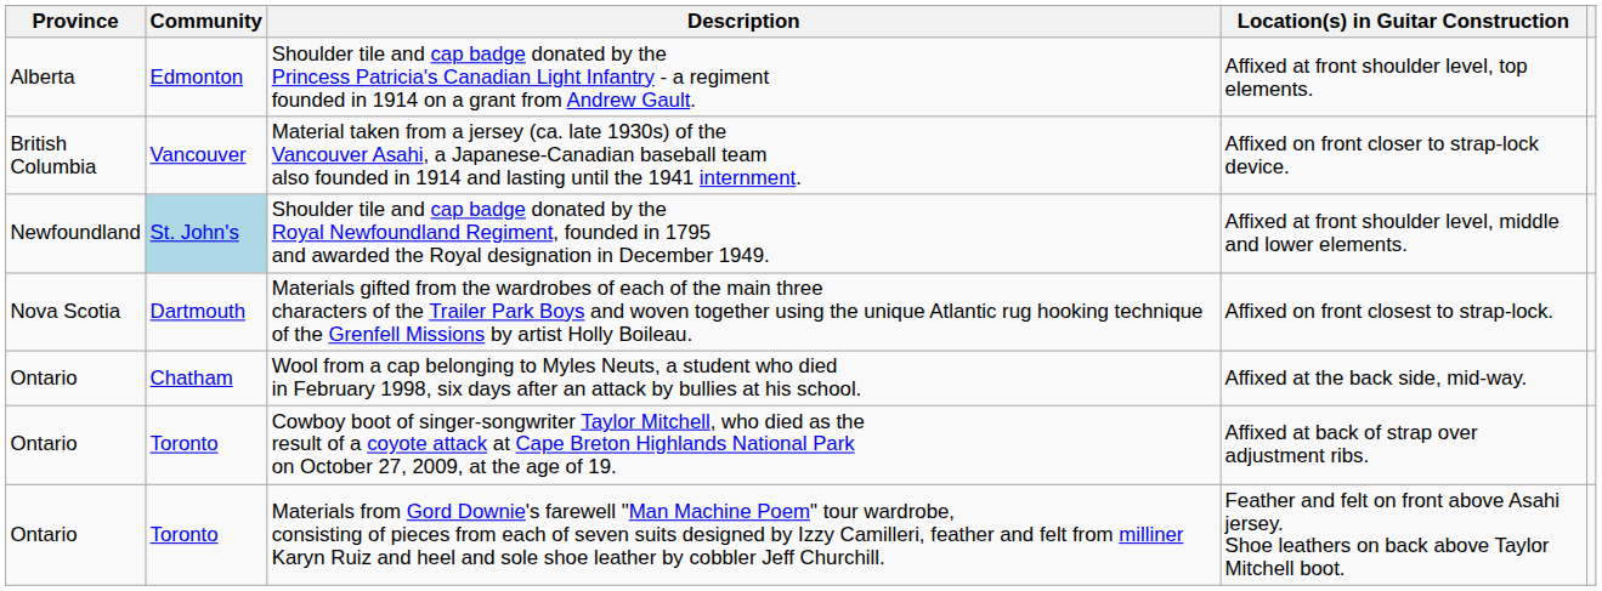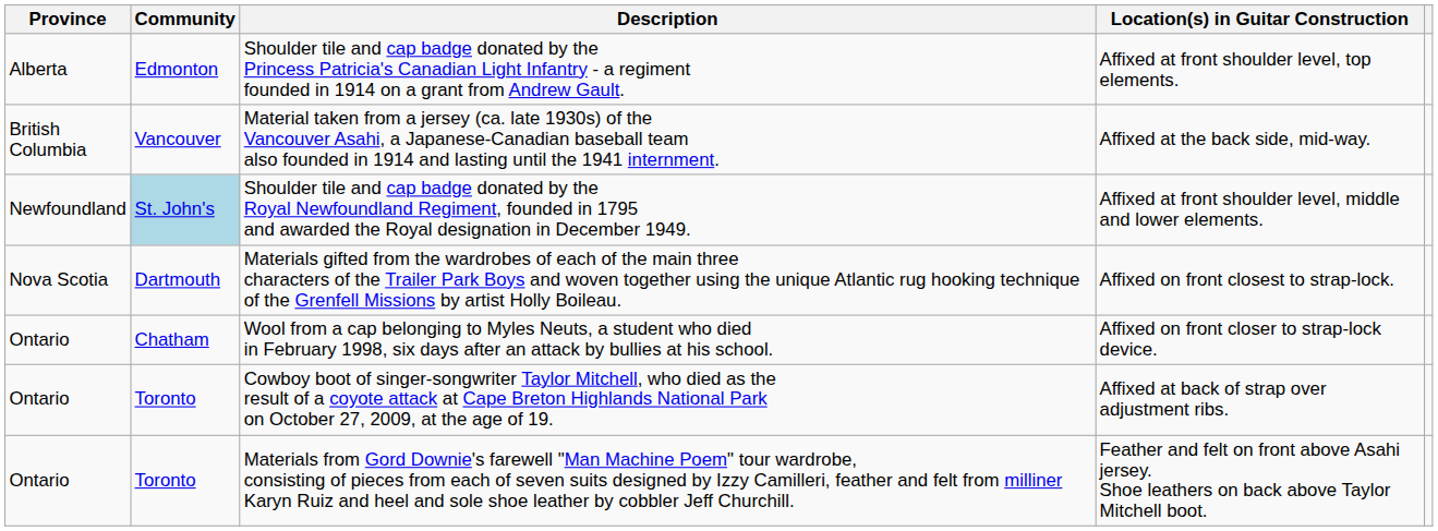row 3 | Location(s) in Guitar Construction: Affixed on front closer to strap-lock device. -> Affixed at the back side, mid-way.
row 6 | Location(s) in Guitar Construction: Affixed at the back side, mid-way. -> Affixed on front closer to strap-lock device.
